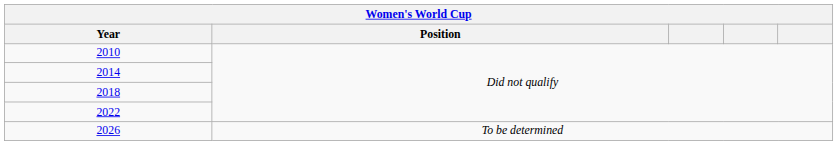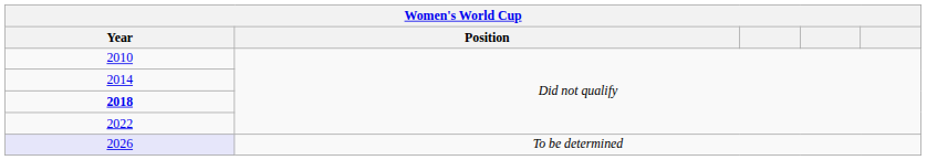2018 | Year: normal -> bold
2026 | Year: no background -> lavender background
